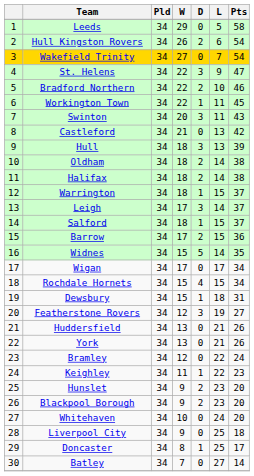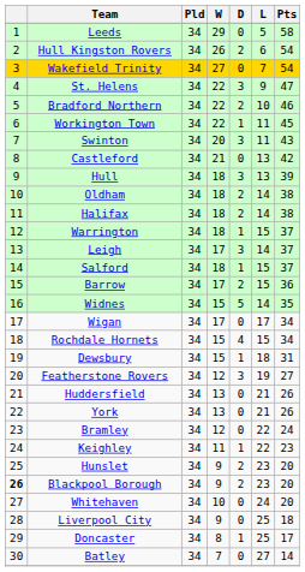Blackpool Borough | column 1: normal -> bold
